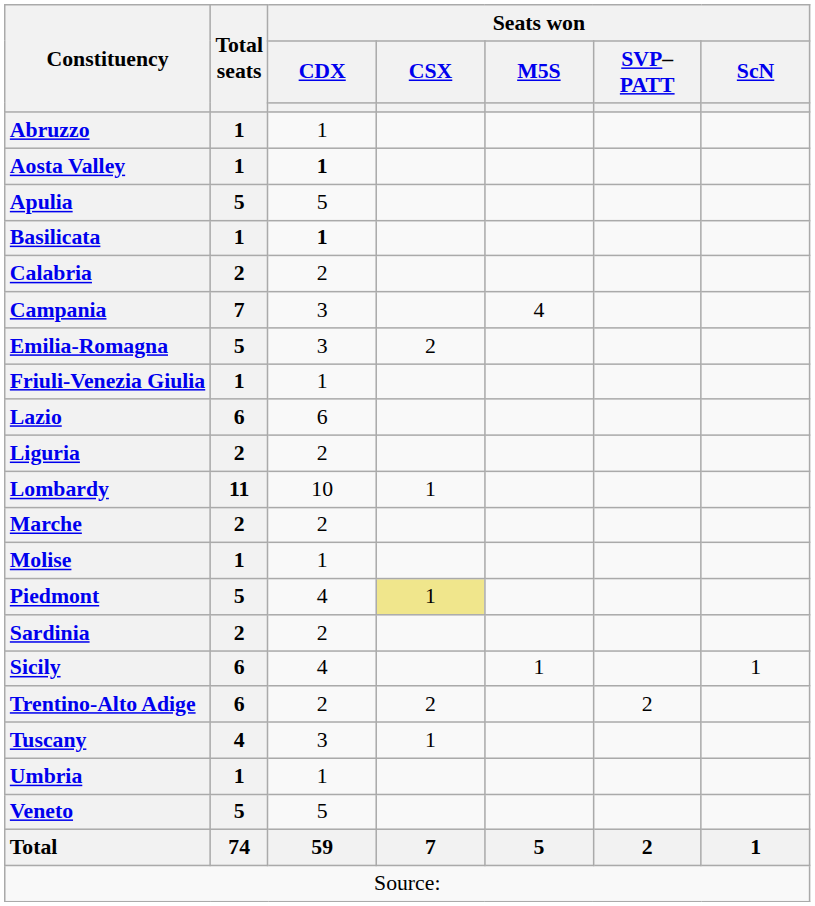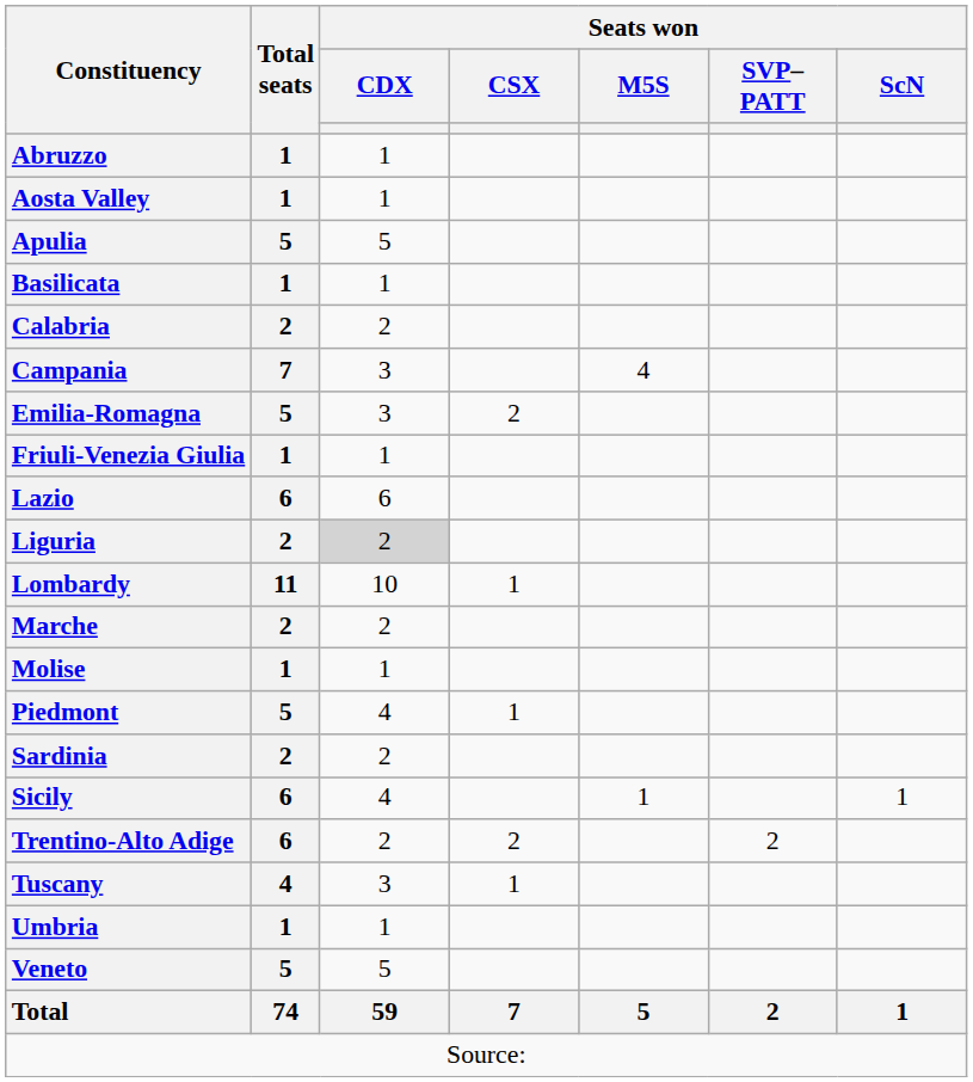Aosta Valley | Seats won / CDX: bold -> normal
Basilicata | Seats won / CDX: bold -> normal
Liguria | Seats won / CDX: no background -> lightgrey background
Piedmont | Seats won / CSX: khaki background -> no background
